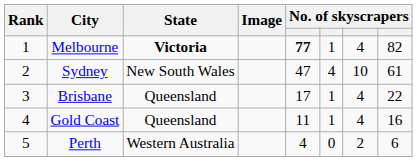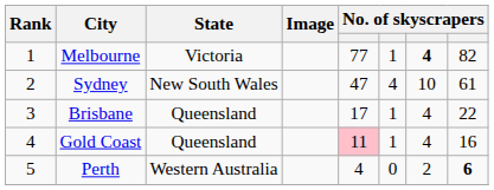Melbourne | State: bold -> normal
Melbourne | column 5: bold -> normal
Melbourne | column 7: normal -> bold
Gold Coast | column 5: no background -> pink background
Perth | column 8: normal -> bold
